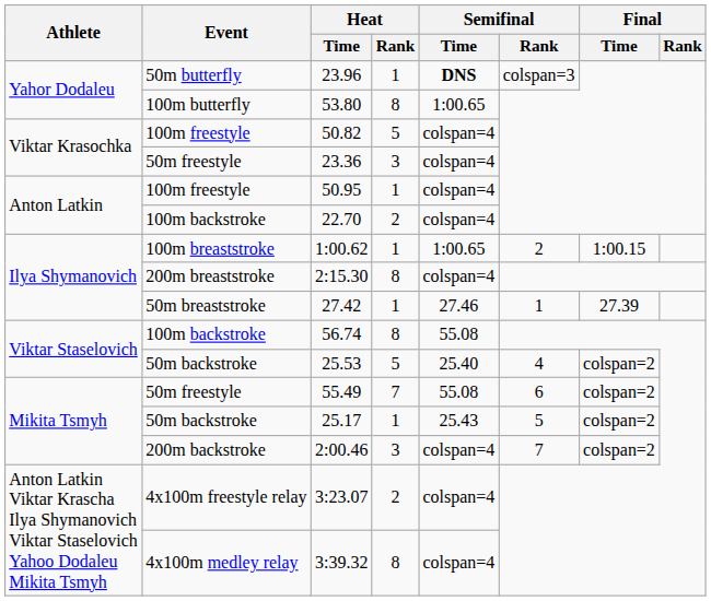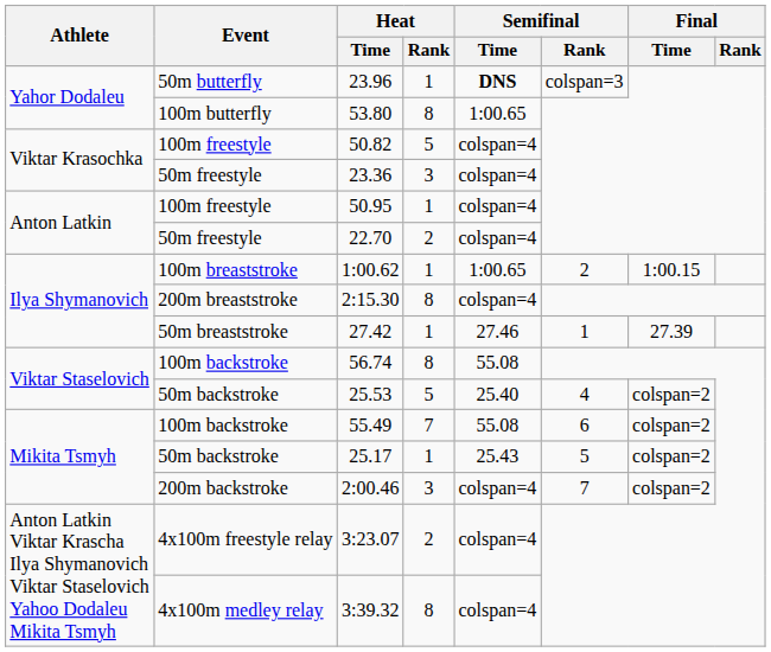22.70 | Event: 100m backstroke -> 50m freestyle
55.49 | Event: 50m freestyle -> 100m backstroke
